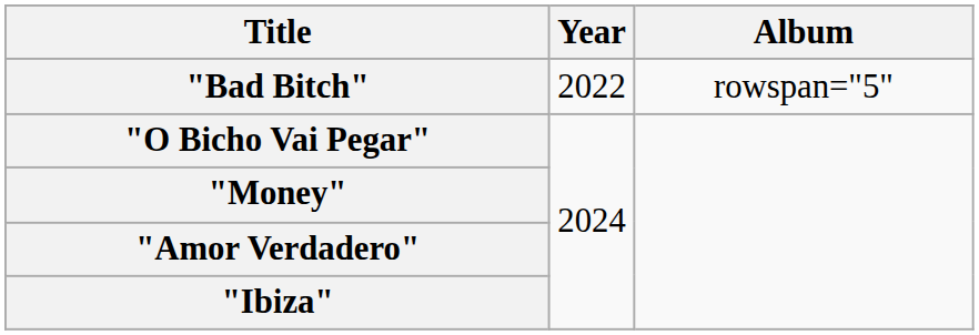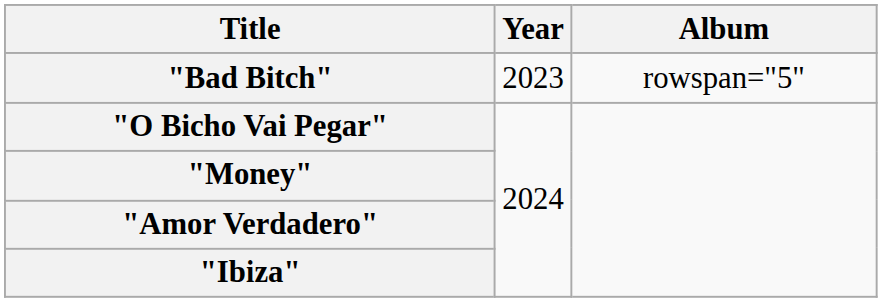"Bad Bitch" | Year: 2022 -> 2023
